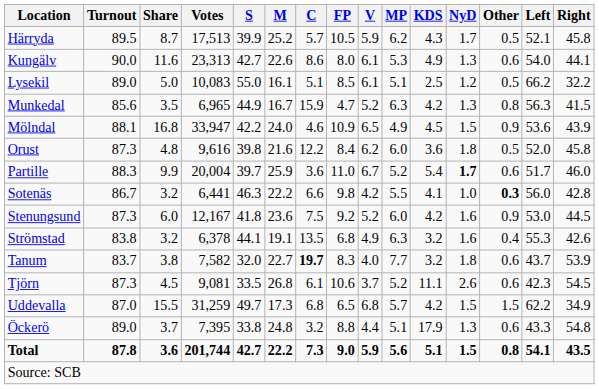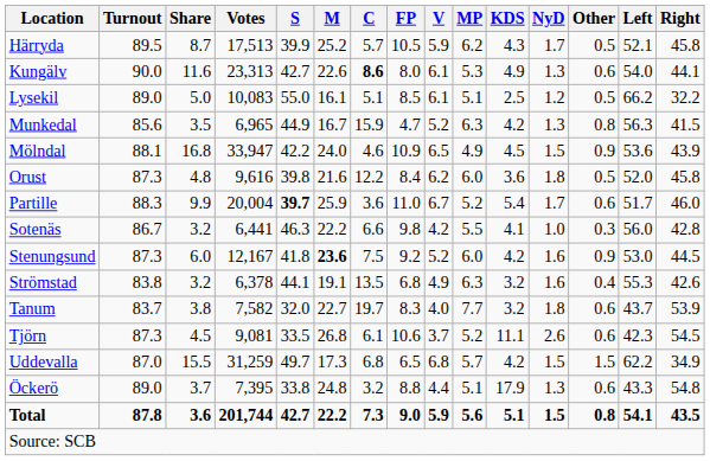Kungälv | C: normal -> bold
Partille | S: normal -> bold
Partille | NyD: bold -> normal
Sotenäs | Other: bold -> normal
Stenungsund | M: normal -> bold
Tanum | C: bold -> normal
